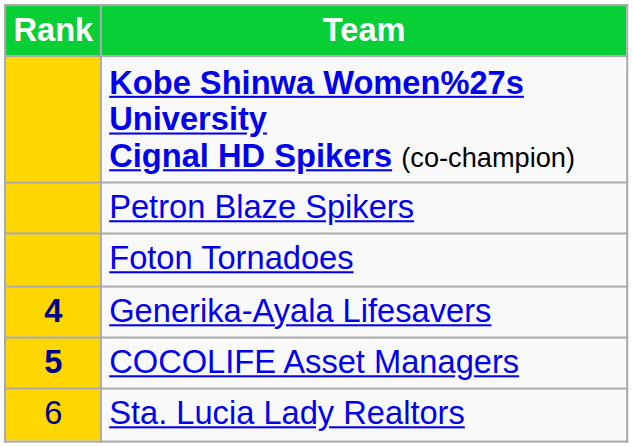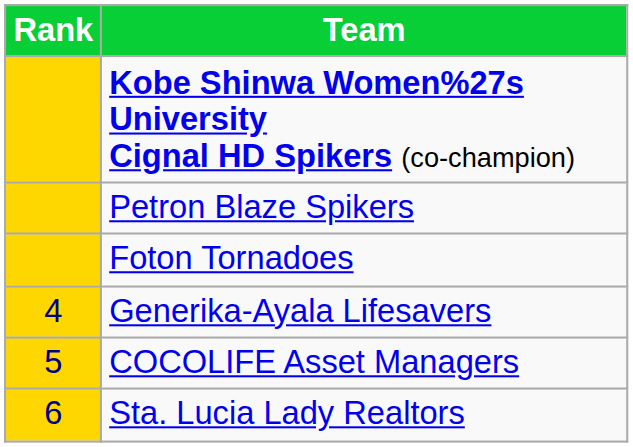Generika-Ayala Lifesavers | Rank: bold -> normal
COCOLIFE Asset Managers | Rank: bold -> normal
